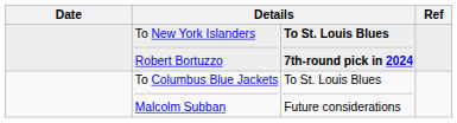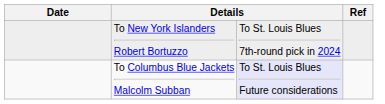To New York Islanders Robert Bortuzzo | column 3: bold -> normal
To Columbus Blue Jackets Malcolm Subban | column 3: no background -> lavender background
